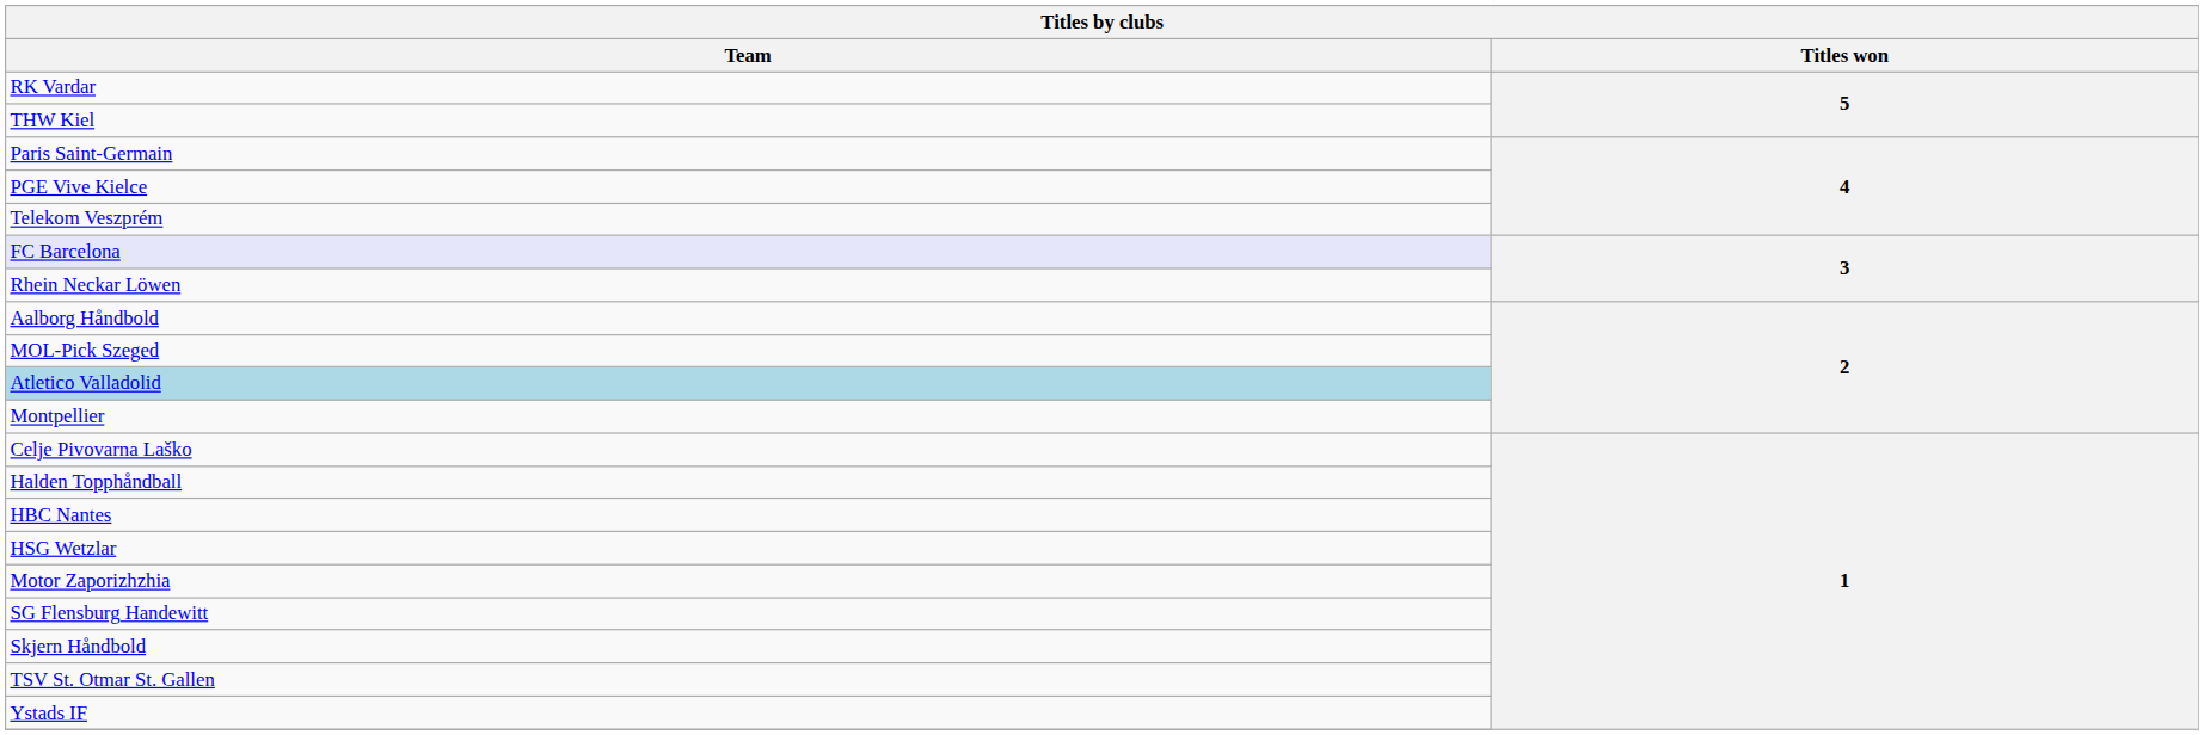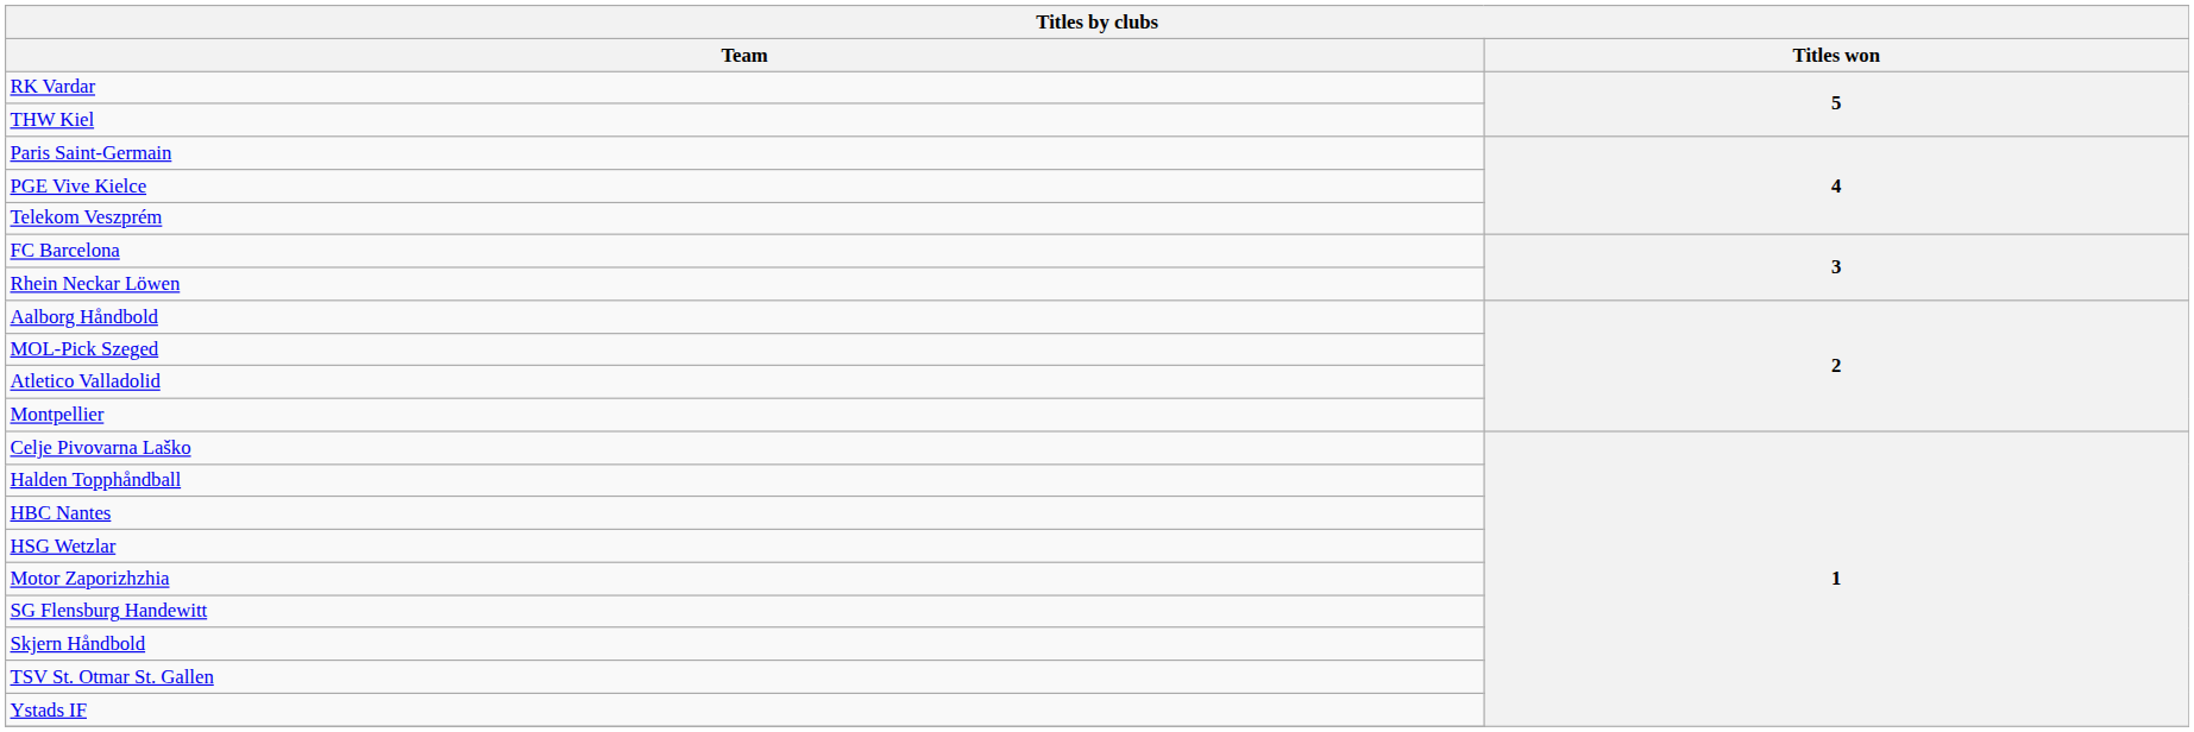FC Barcelona | Team: lavender background -> no background
Atletico Valladolid | Team: lightblue background -> no background
